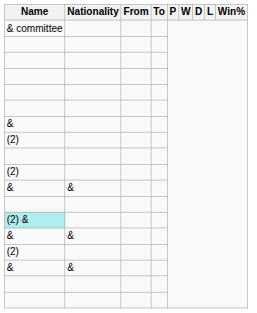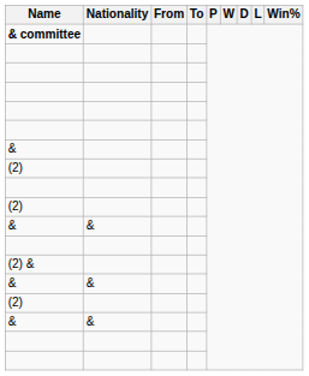& committee | Name: normal -> bold
(2) & | Name: paleturquoise background -> no background
